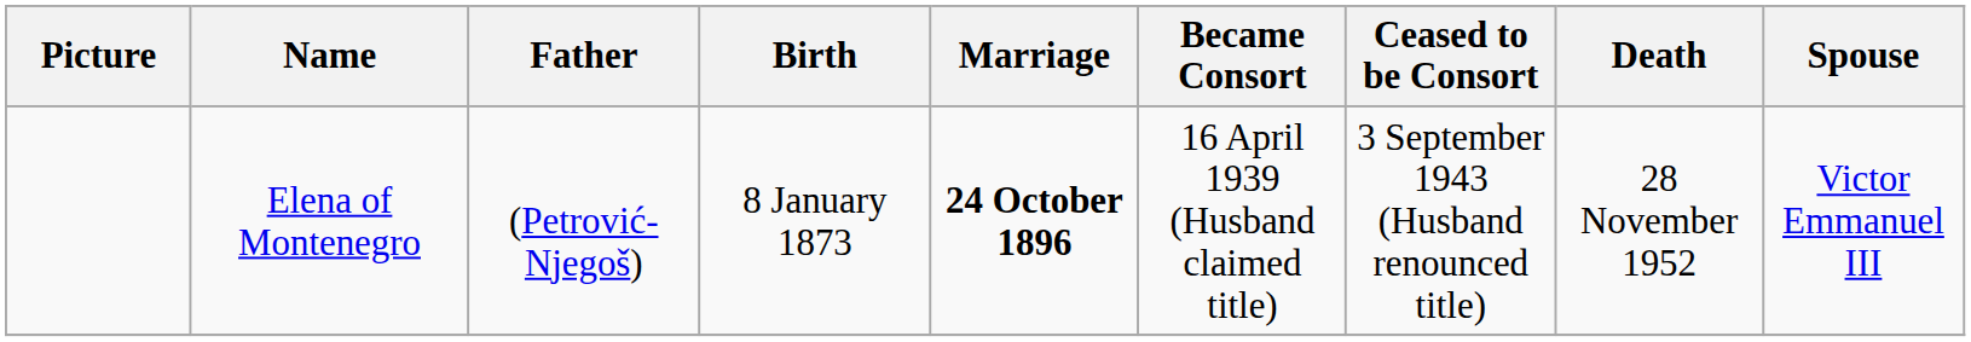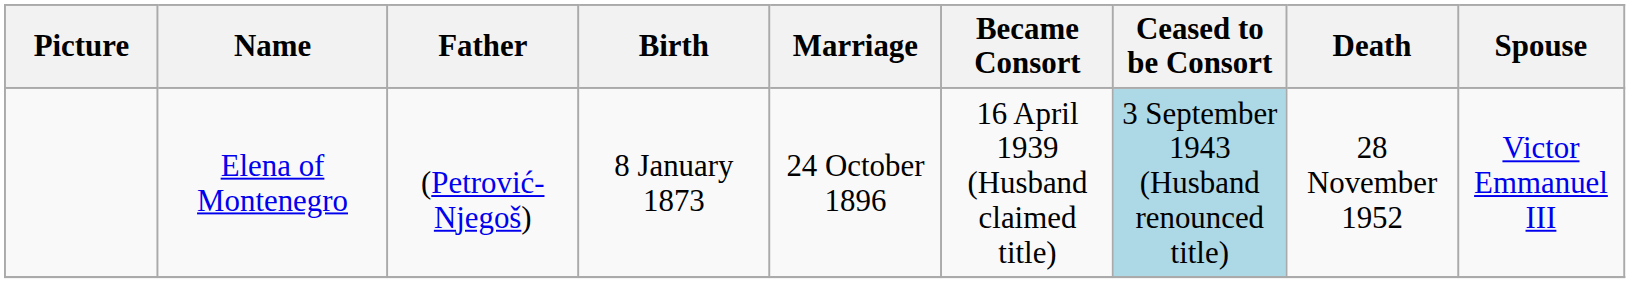Elena of Montenegro | Marriage: bold -> normal
Elena of Montenegro | Ceased to be Consort: no background -> lightblue background
